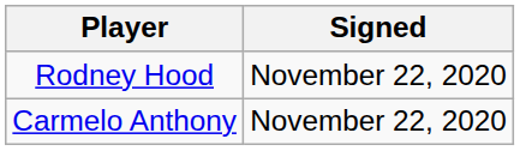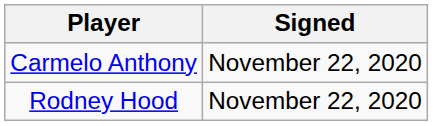rows swapped: Rodney Hood <-> Carmelo Anthony
